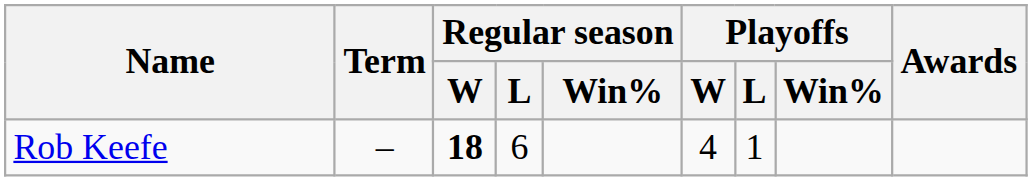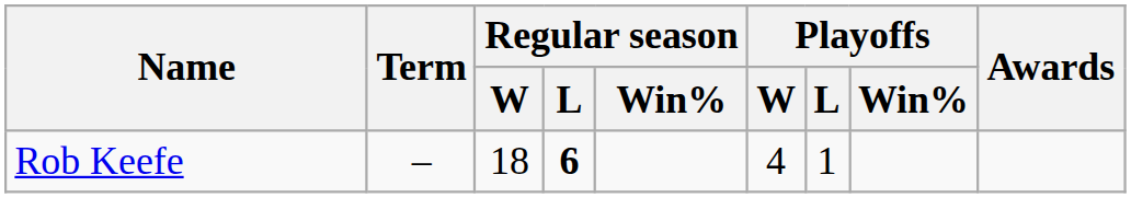Rob Keefe | Regular season / W: bold -> normal
Rob Keefe | Regular season / L: normal -> bold
